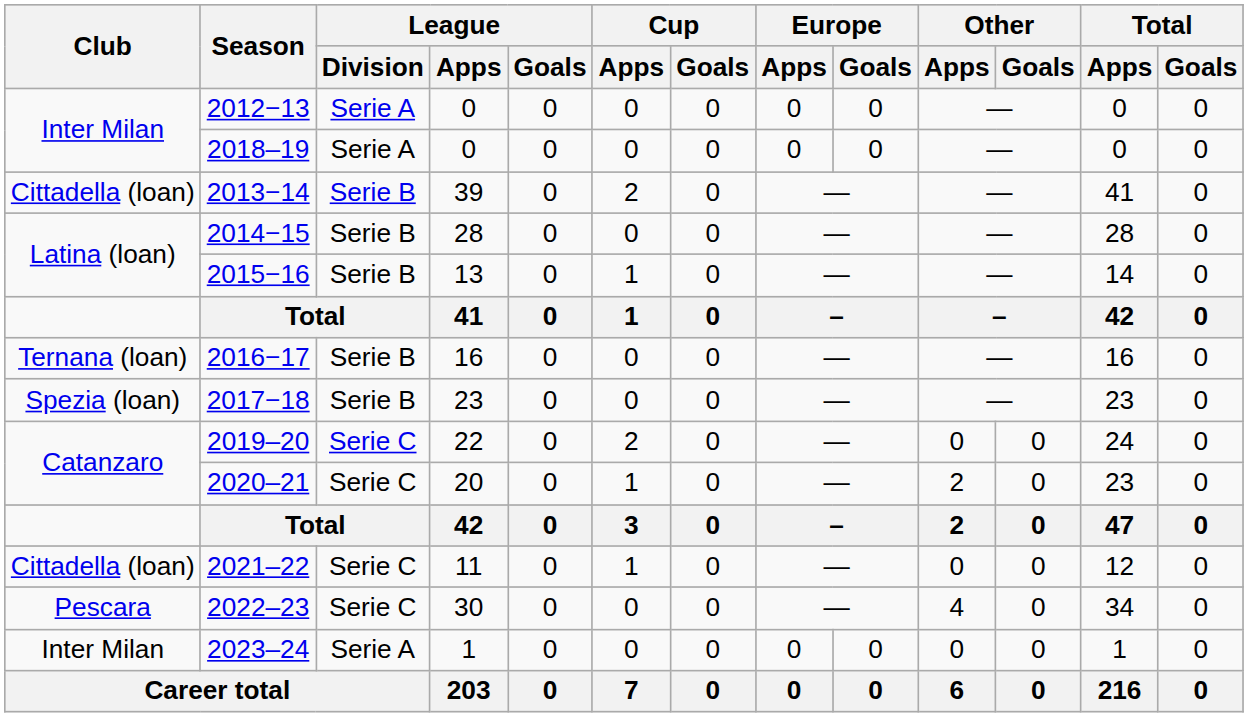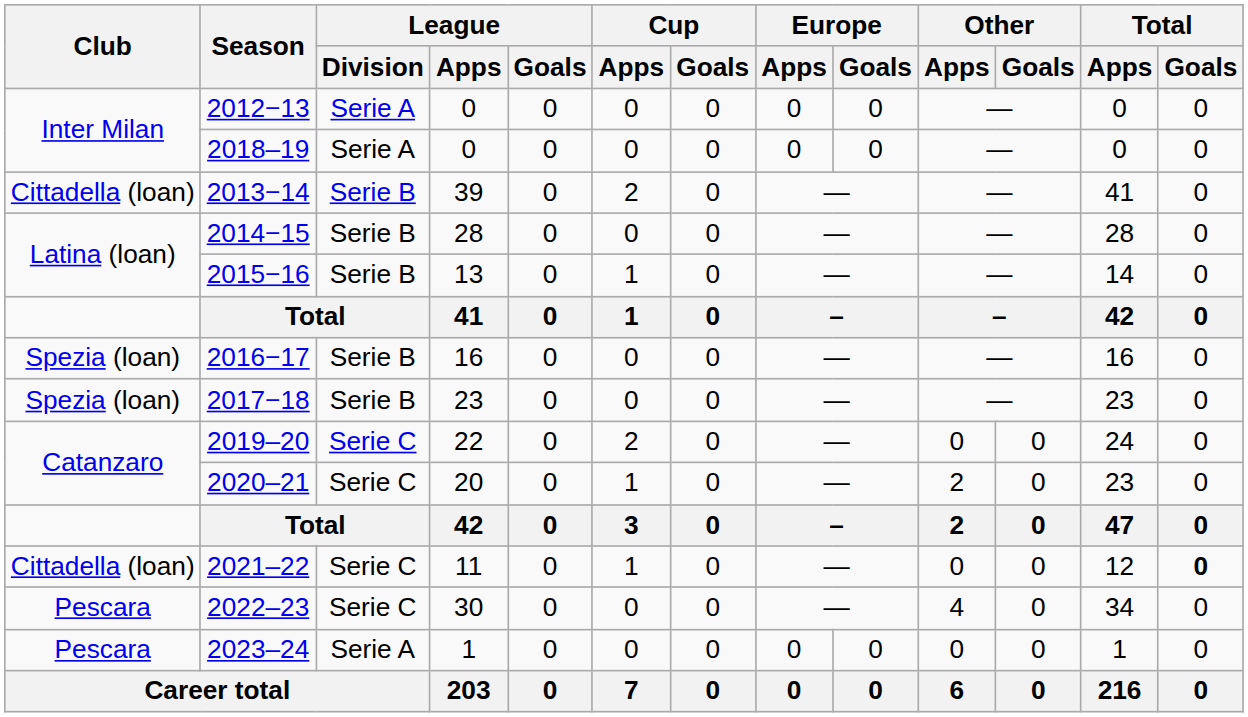2016−17 | Club: Ternana (loan) -> Spezia (loan)
2021–22 | Total / Goals: normal -> bold
2023–24 | Club: Inter Milan -> Pescara
